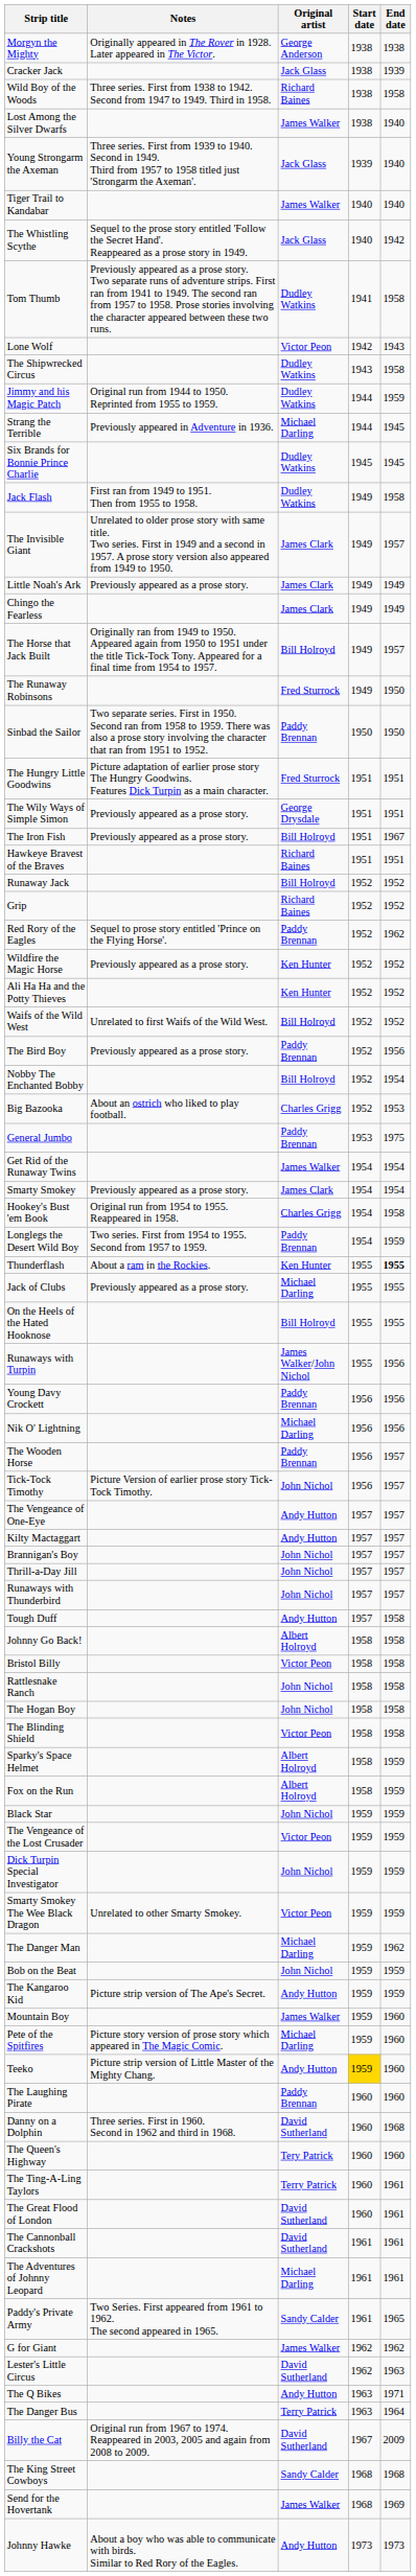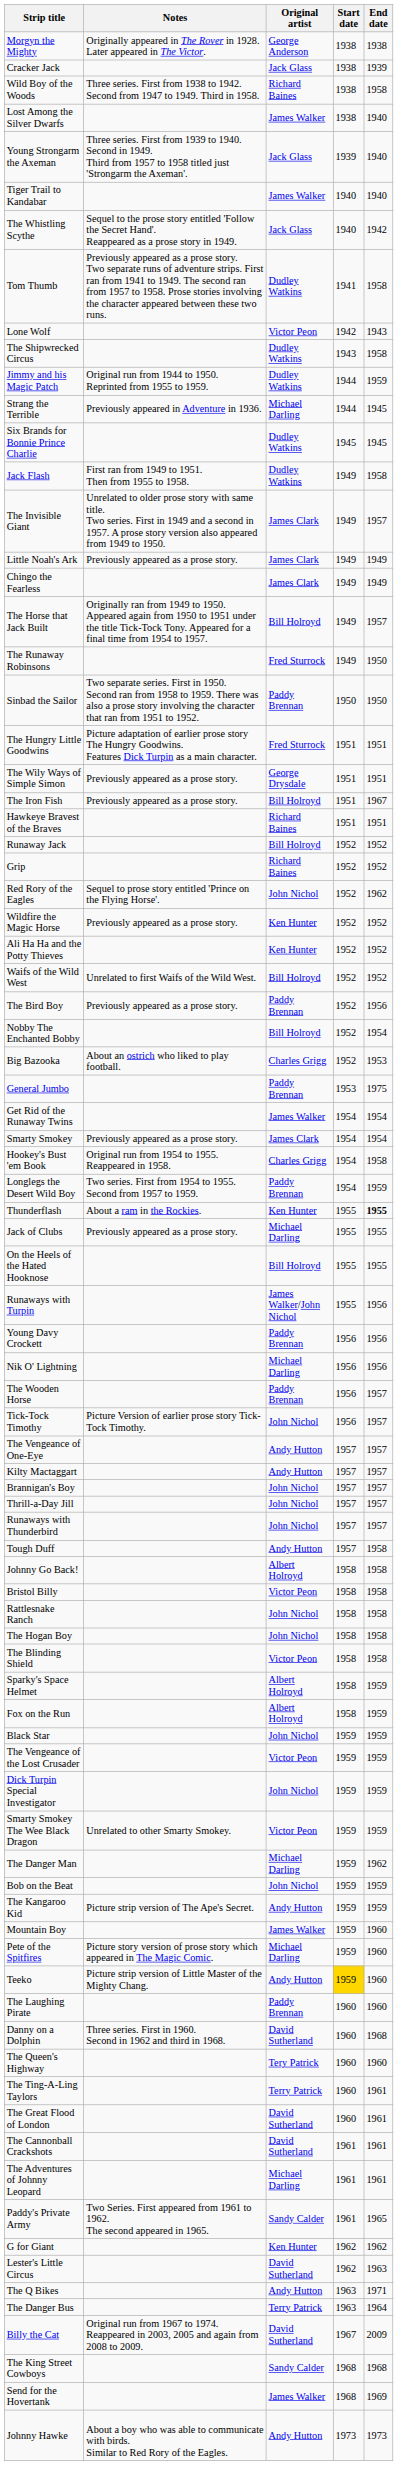Red Rory of the Eagles | Original artist: Paddy Brennan -> John Nichol
G for Giant | Original artist: James Walker -> Ken Hunter
